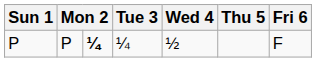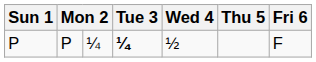row 2 | column 3: bold -> normal
row 2 | Tue 3: normal -> bold
